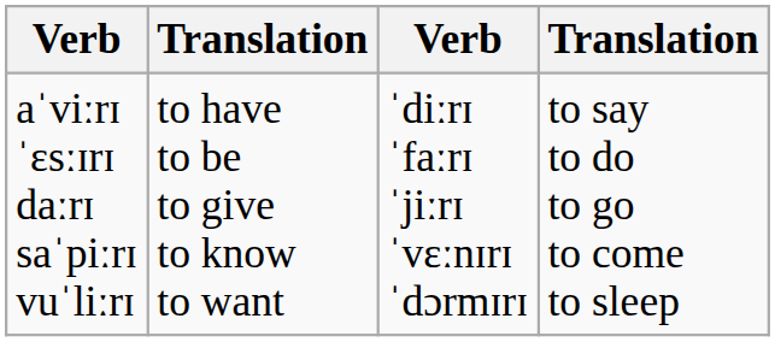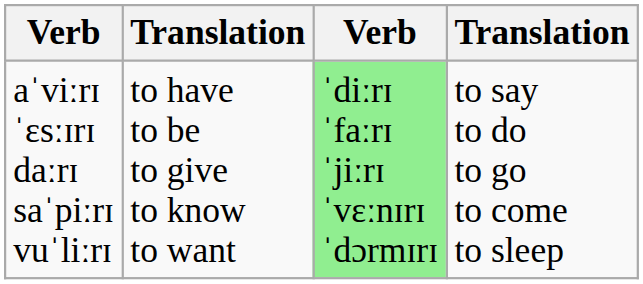aˈviːrɪ ˈɛsːɪrɪ daːrɪ saˈpiːrɪ vuˈliːrɪ | column 3: no background -> lightgreen background
